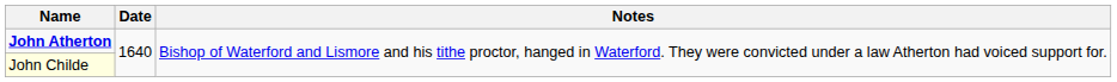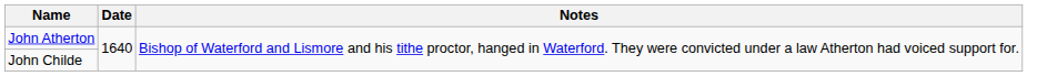John Atherton | Name: bold -> normal
John Childe | Name: lightyellow background -> no background
